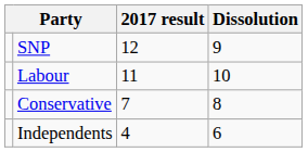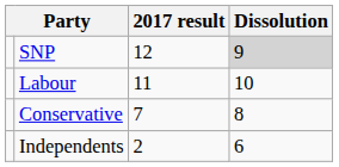SNP | Dissolution: no background -> lightgrey background
Independents | 2017 result: 4 -> 2
